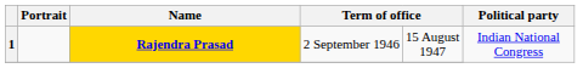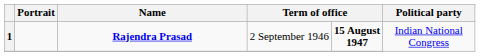1 | Name: gold background -> no background
1 | column 5: normal -> bold
